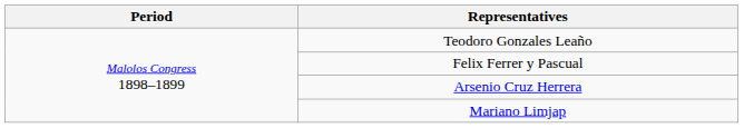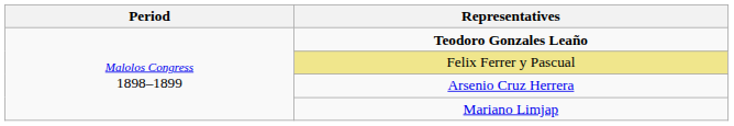Teodoro Gonzales Leaño | Representatives: normal -> bold
Felix Ferrer y Pascual | Representatives: no background -> khaki background
